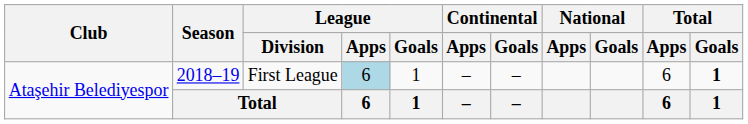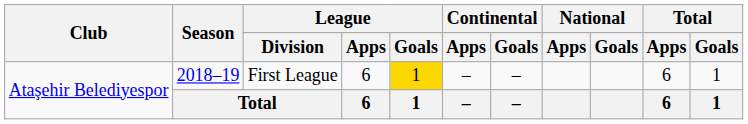Ataşehir Belediyespor / First League | League / Apps: lightblue background -> no background
Ataşehir Belediyespor / First League | League / Goals: no background -> gold background
Ataşehir Belediyespor / First League | Total / Goals: bold -> normal
